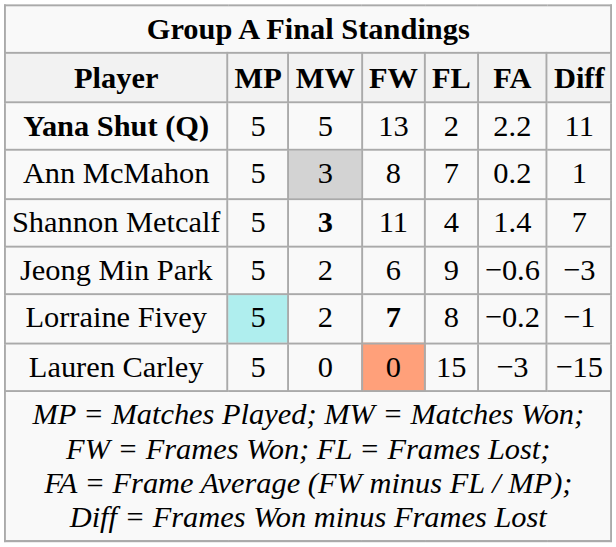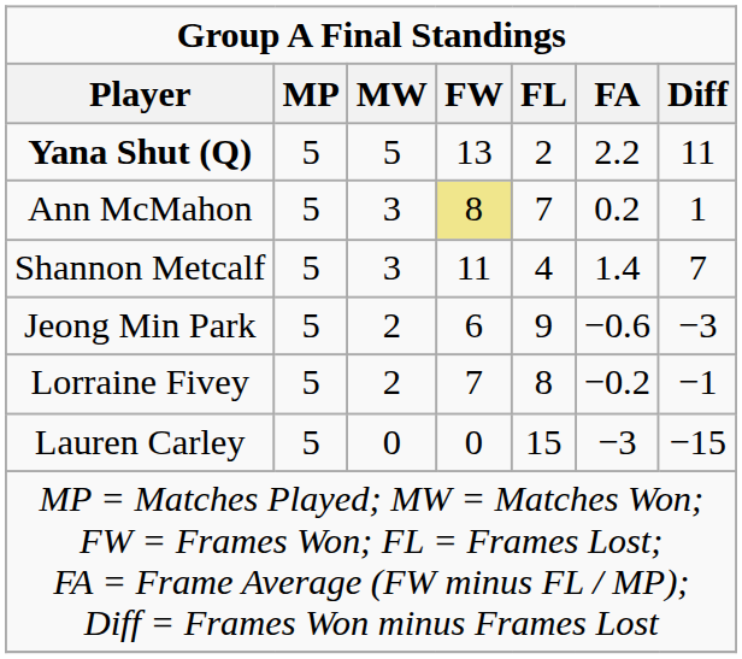Ann McMahon | MW: lightgrey background -> no background
Ann McMahon | FW: no background -> khaki background
Shannon Metcalf | MW: bold -> normal
Lorraine Fivey | MP: paleturquoise background -> no background
Lorraine Fivey | FW: bold -> normal
Lauren Carley | FW: lightsalmon background -> no background
